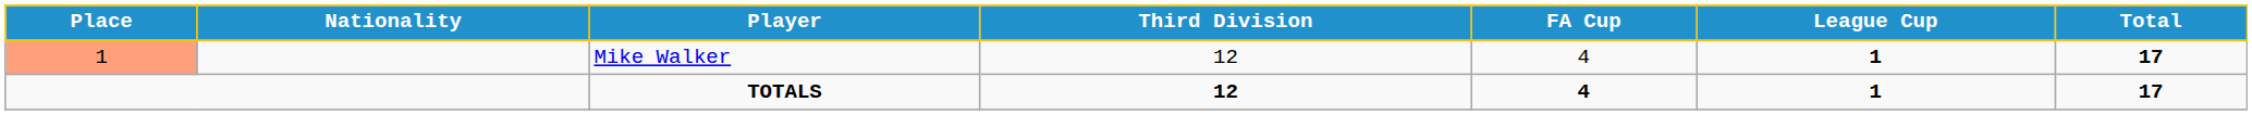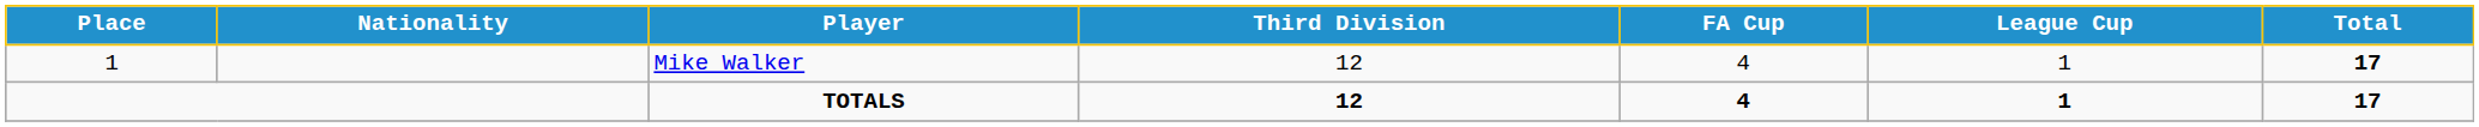Mike Walker | Place: lightsalmon background -> no background
Mike Walker | League Cup: bold -> normal
